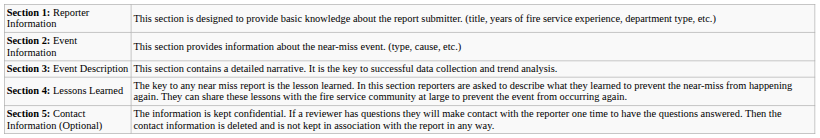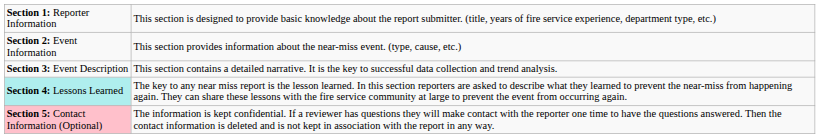Section 4: Lessons Learned | column 1: no background -> paleturquoise background
Section 5: Contact Information (Optional) | column 1: no background -> pink background
